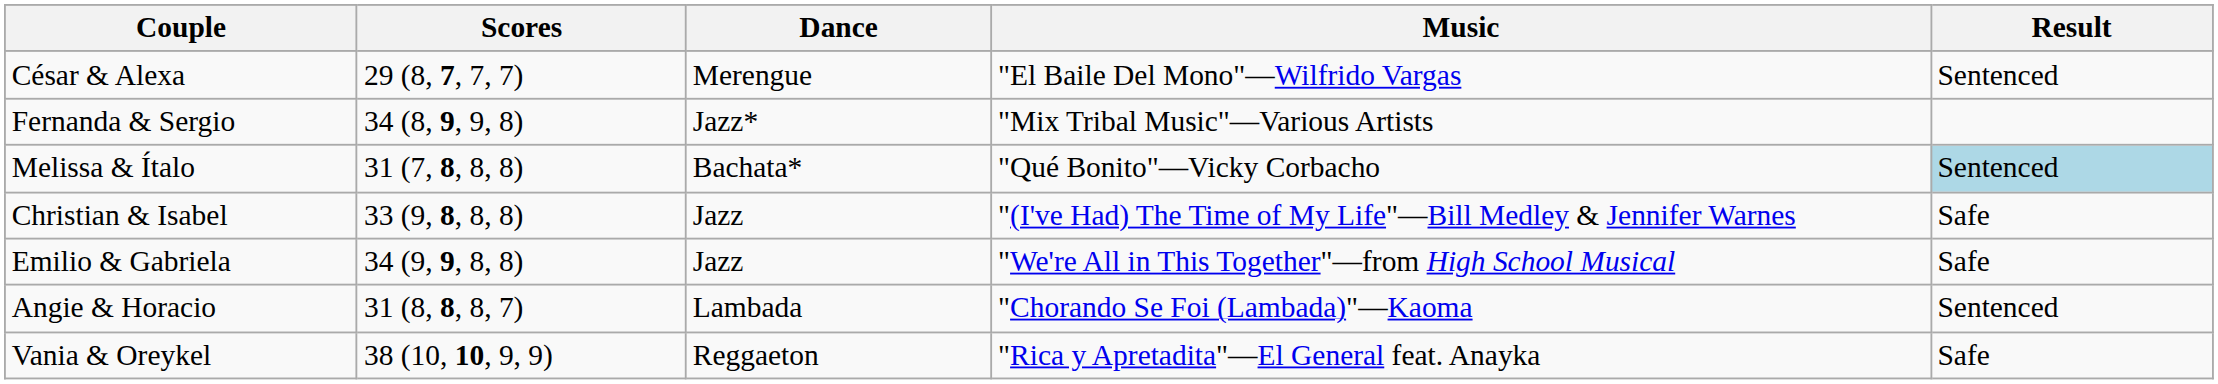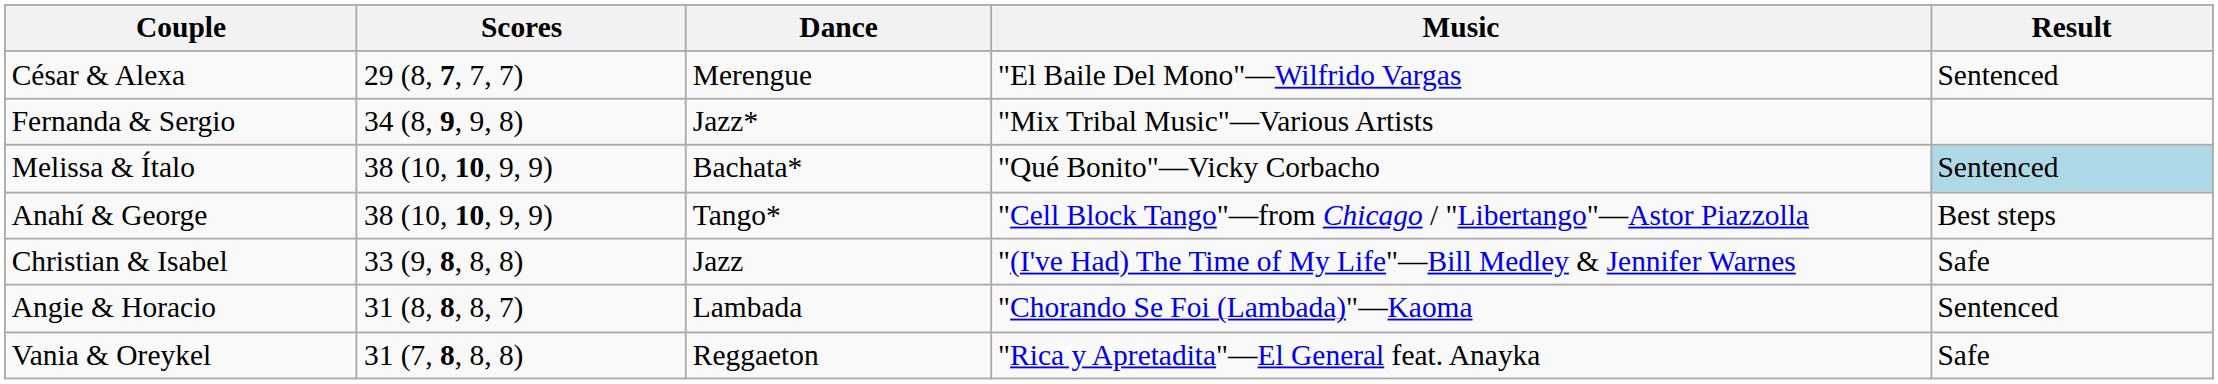Melissa & Ítalo | Scores: 31 (7, 8, 8, 8) -> 38 (10, 10, 9, 9)
+ row: Anahí & George | 38 (10, 10, 9, 9) | Tango* | "Cell Block Tango"—from Chicago / "Libertango"—Astor Piazzolla | Best steps
- row: Emilio & Gabriela | 34 (9, 9, 8, 8) | Jazz | "We're All in This Together"—from High School Musical | Safe
Vania & Oreykel | Scores: 38 (10, 10, 9, 9) -> 31 (7, 8, 8, 8)
